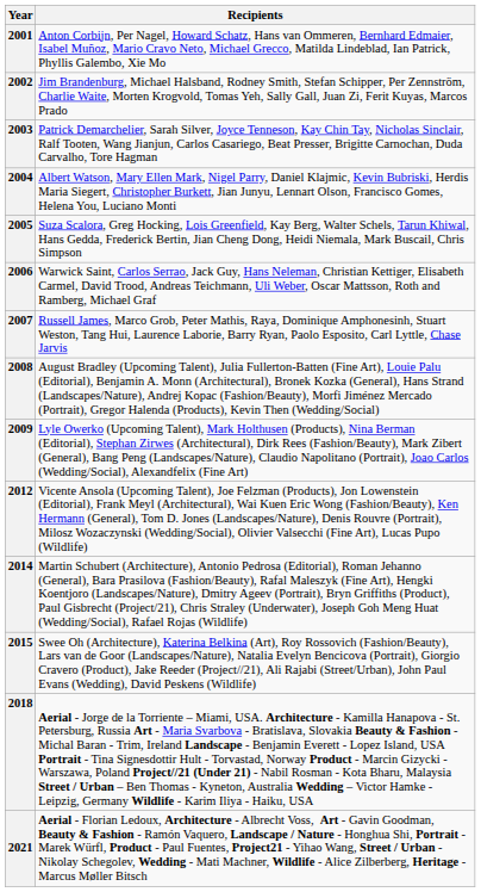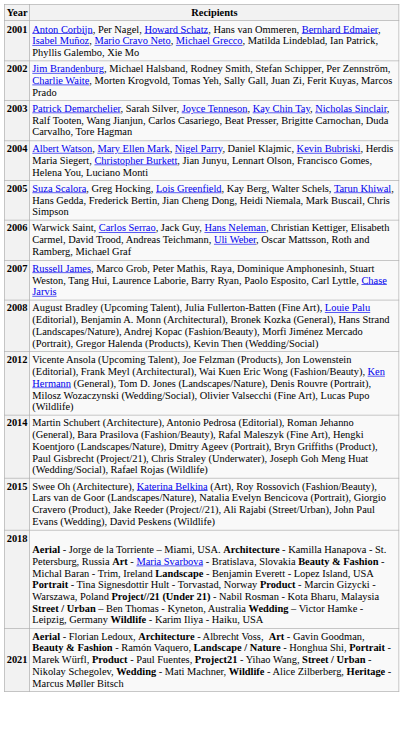- row: 2009 | Lyle Owerko (Upcoming Talent), Mark Holthusen (Products), Nina Berman (Editorial), Stephan Zirwes (Architectural), Dirk Rees (Fashion/Beauty), Mark Zibert (General), Bang Peng (Landscapes/Nature), Claudio Napolitano (Portrait), Joao Carlos (Wedding/Social), Alexandfelix (Fine Art)
